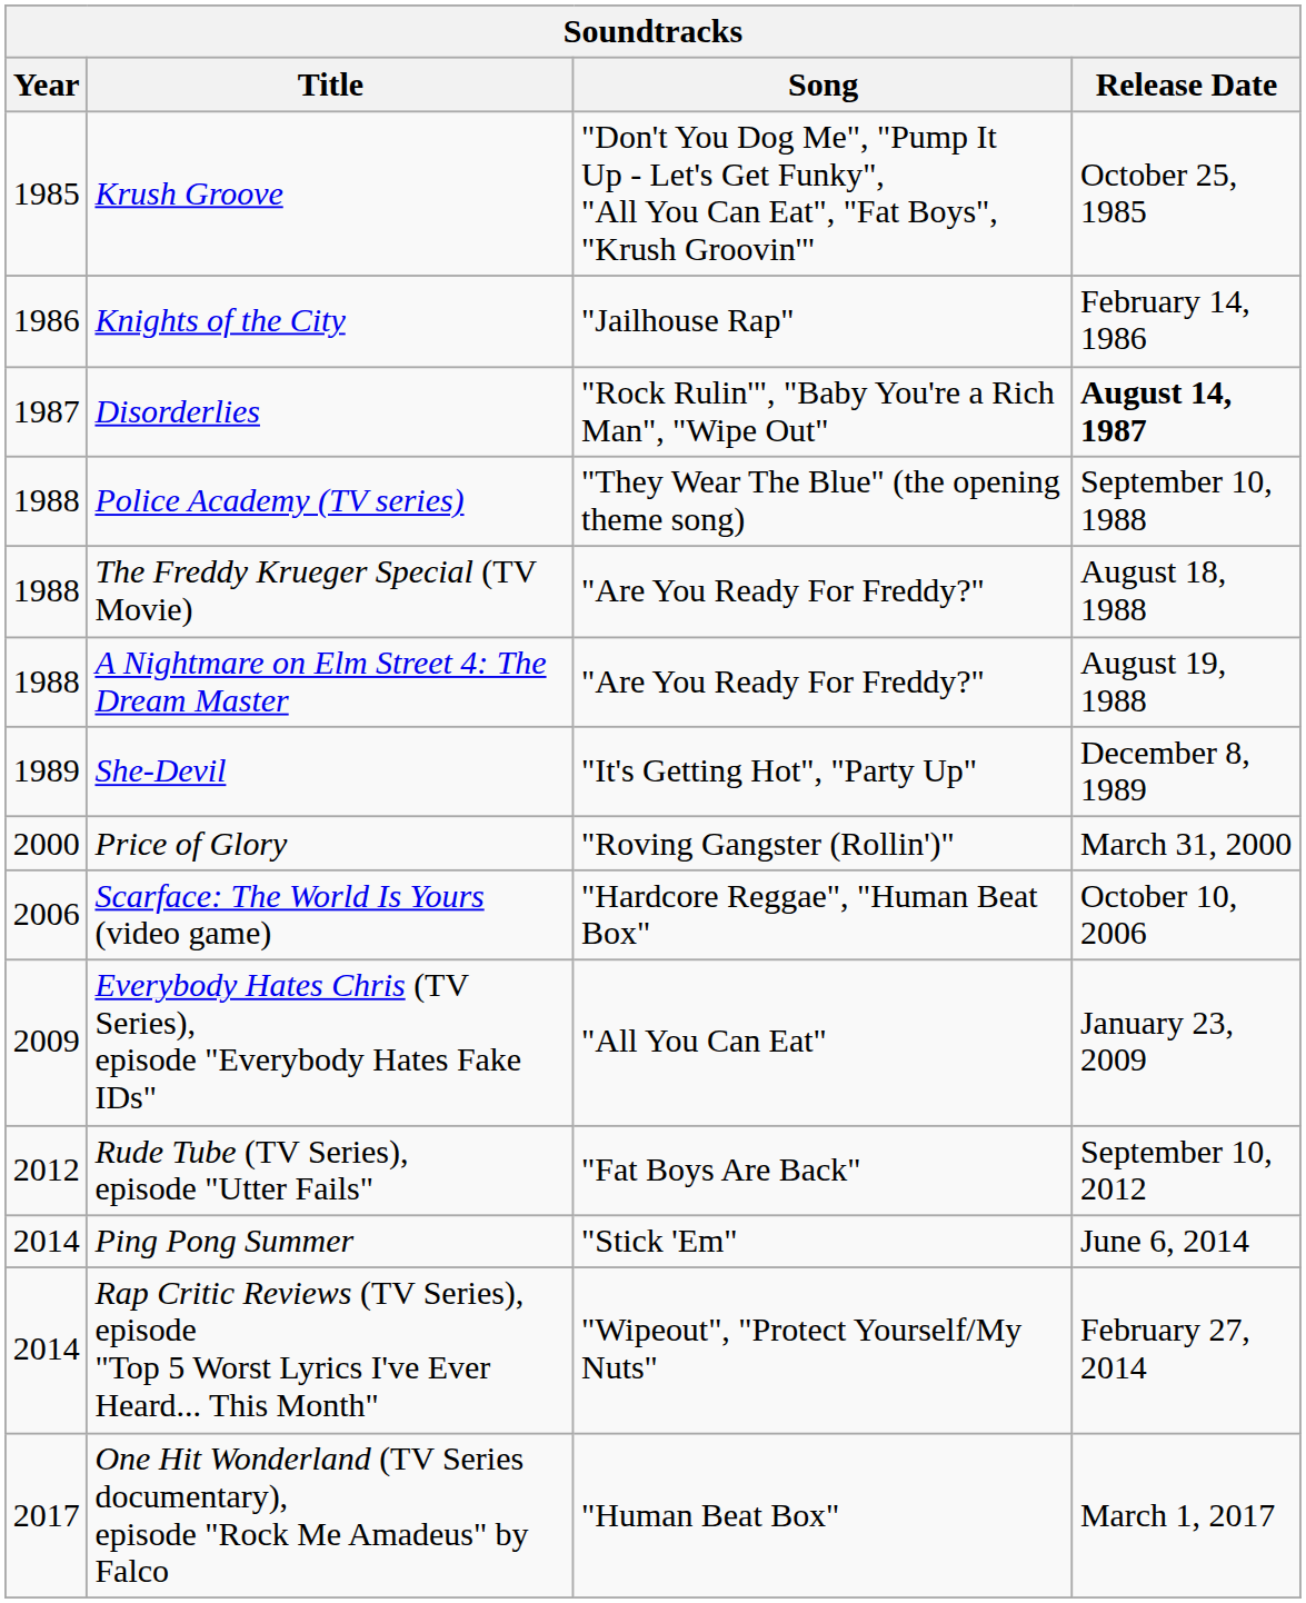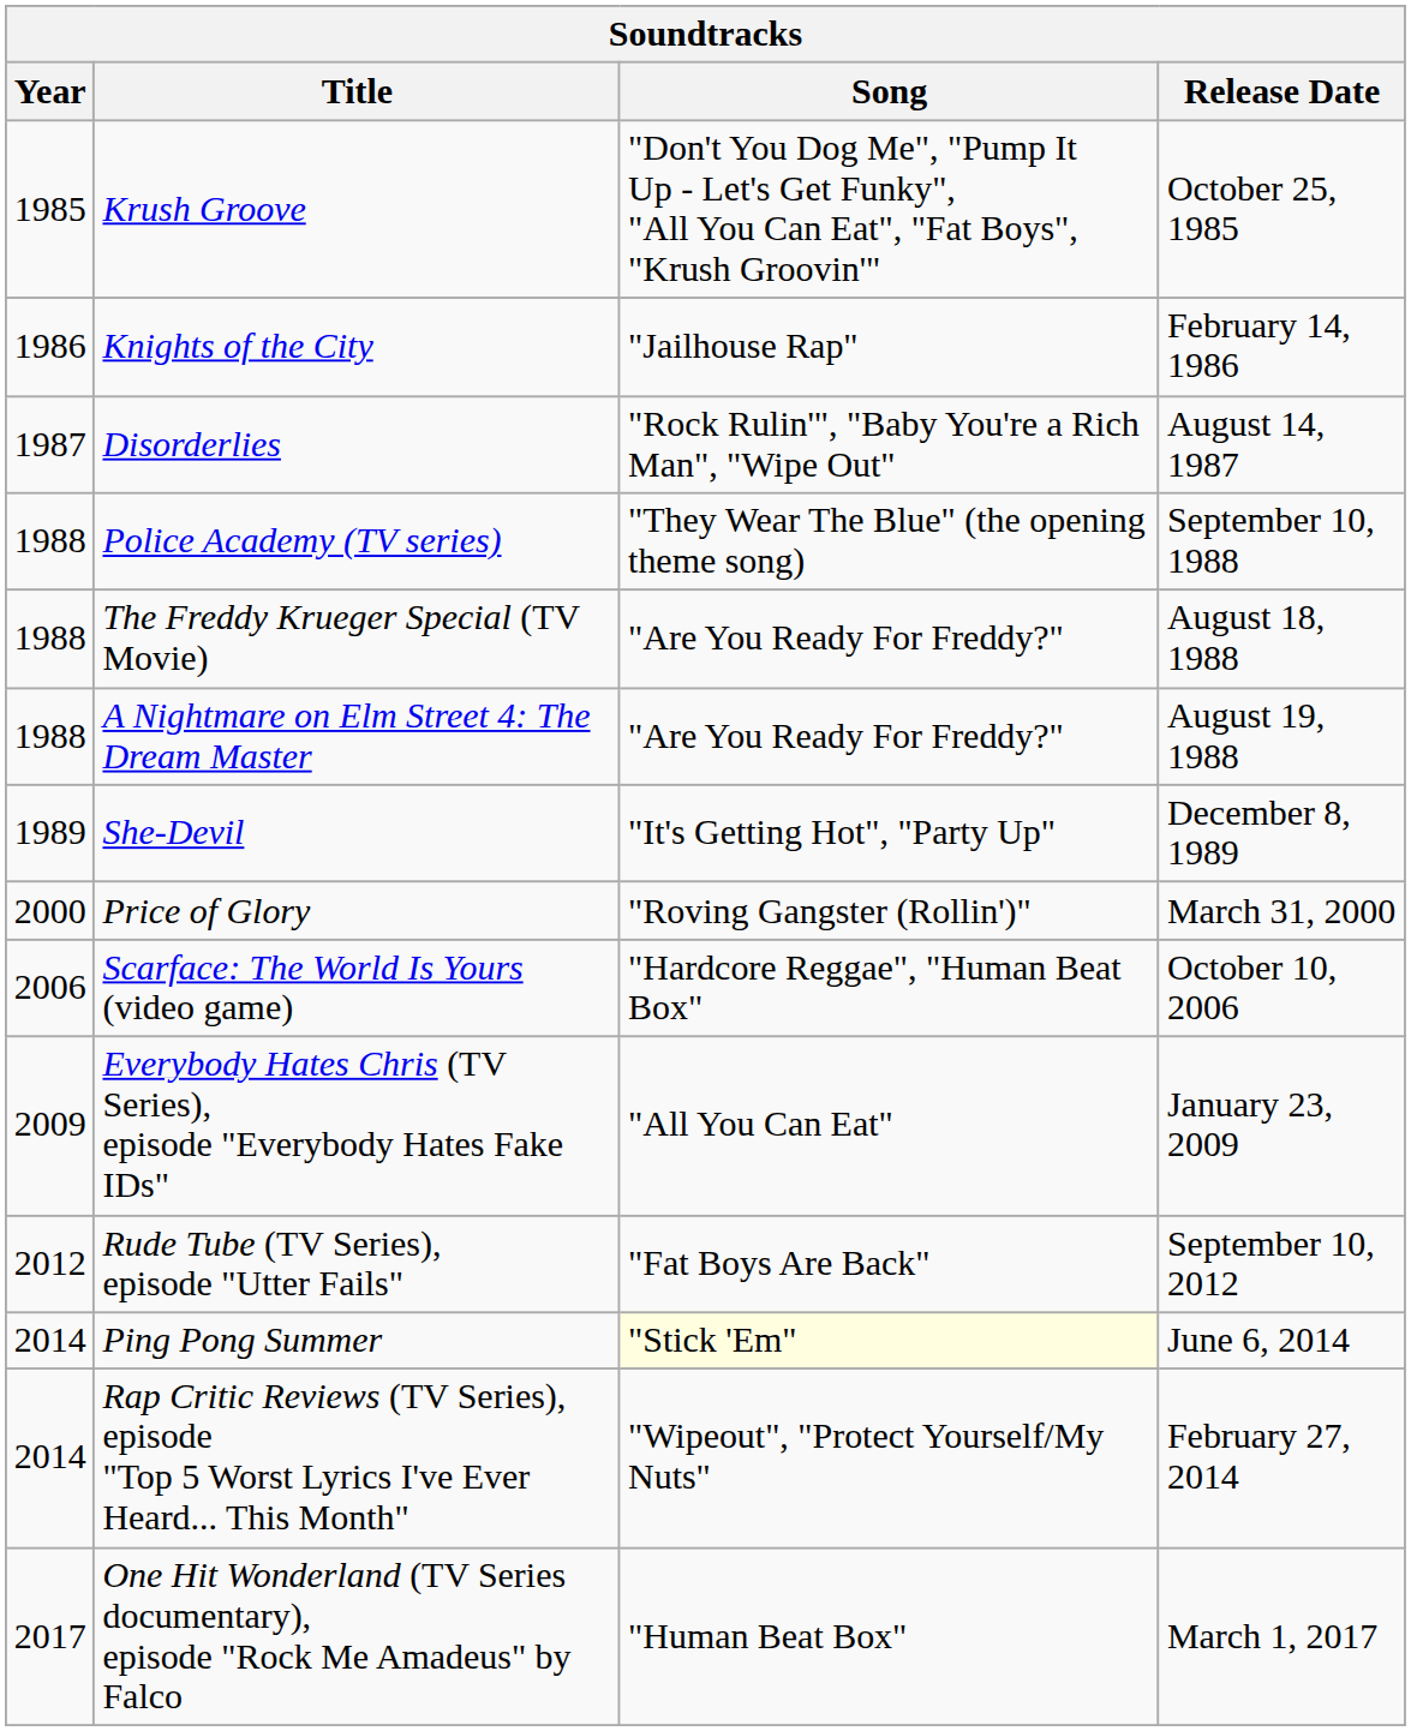Disorderlies | Release Date: bold -> normal
Ping Pong Summer | Song: no background -> lightyellow background
